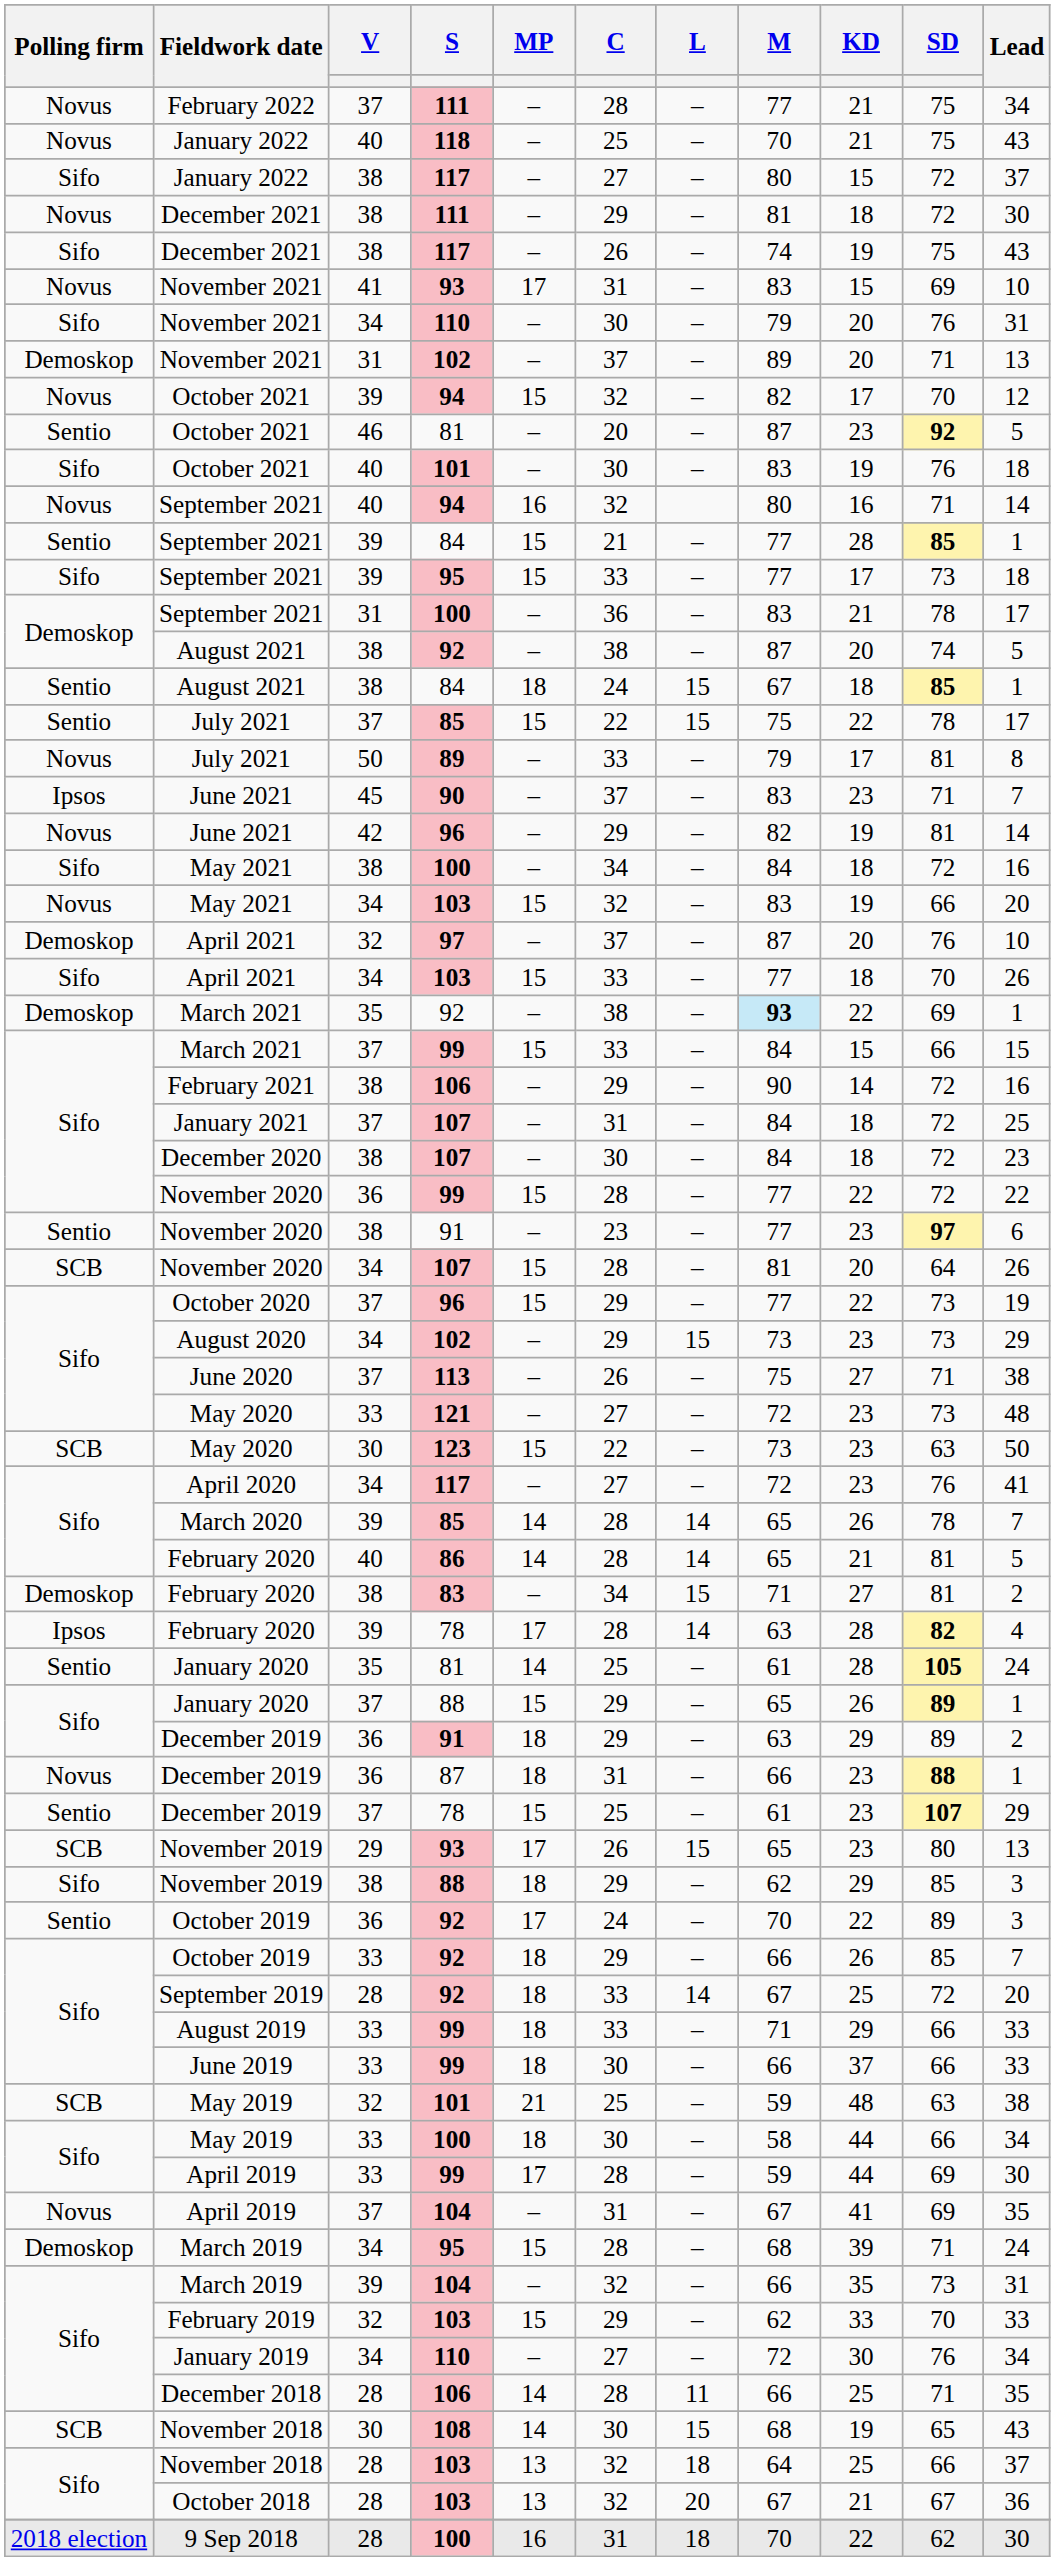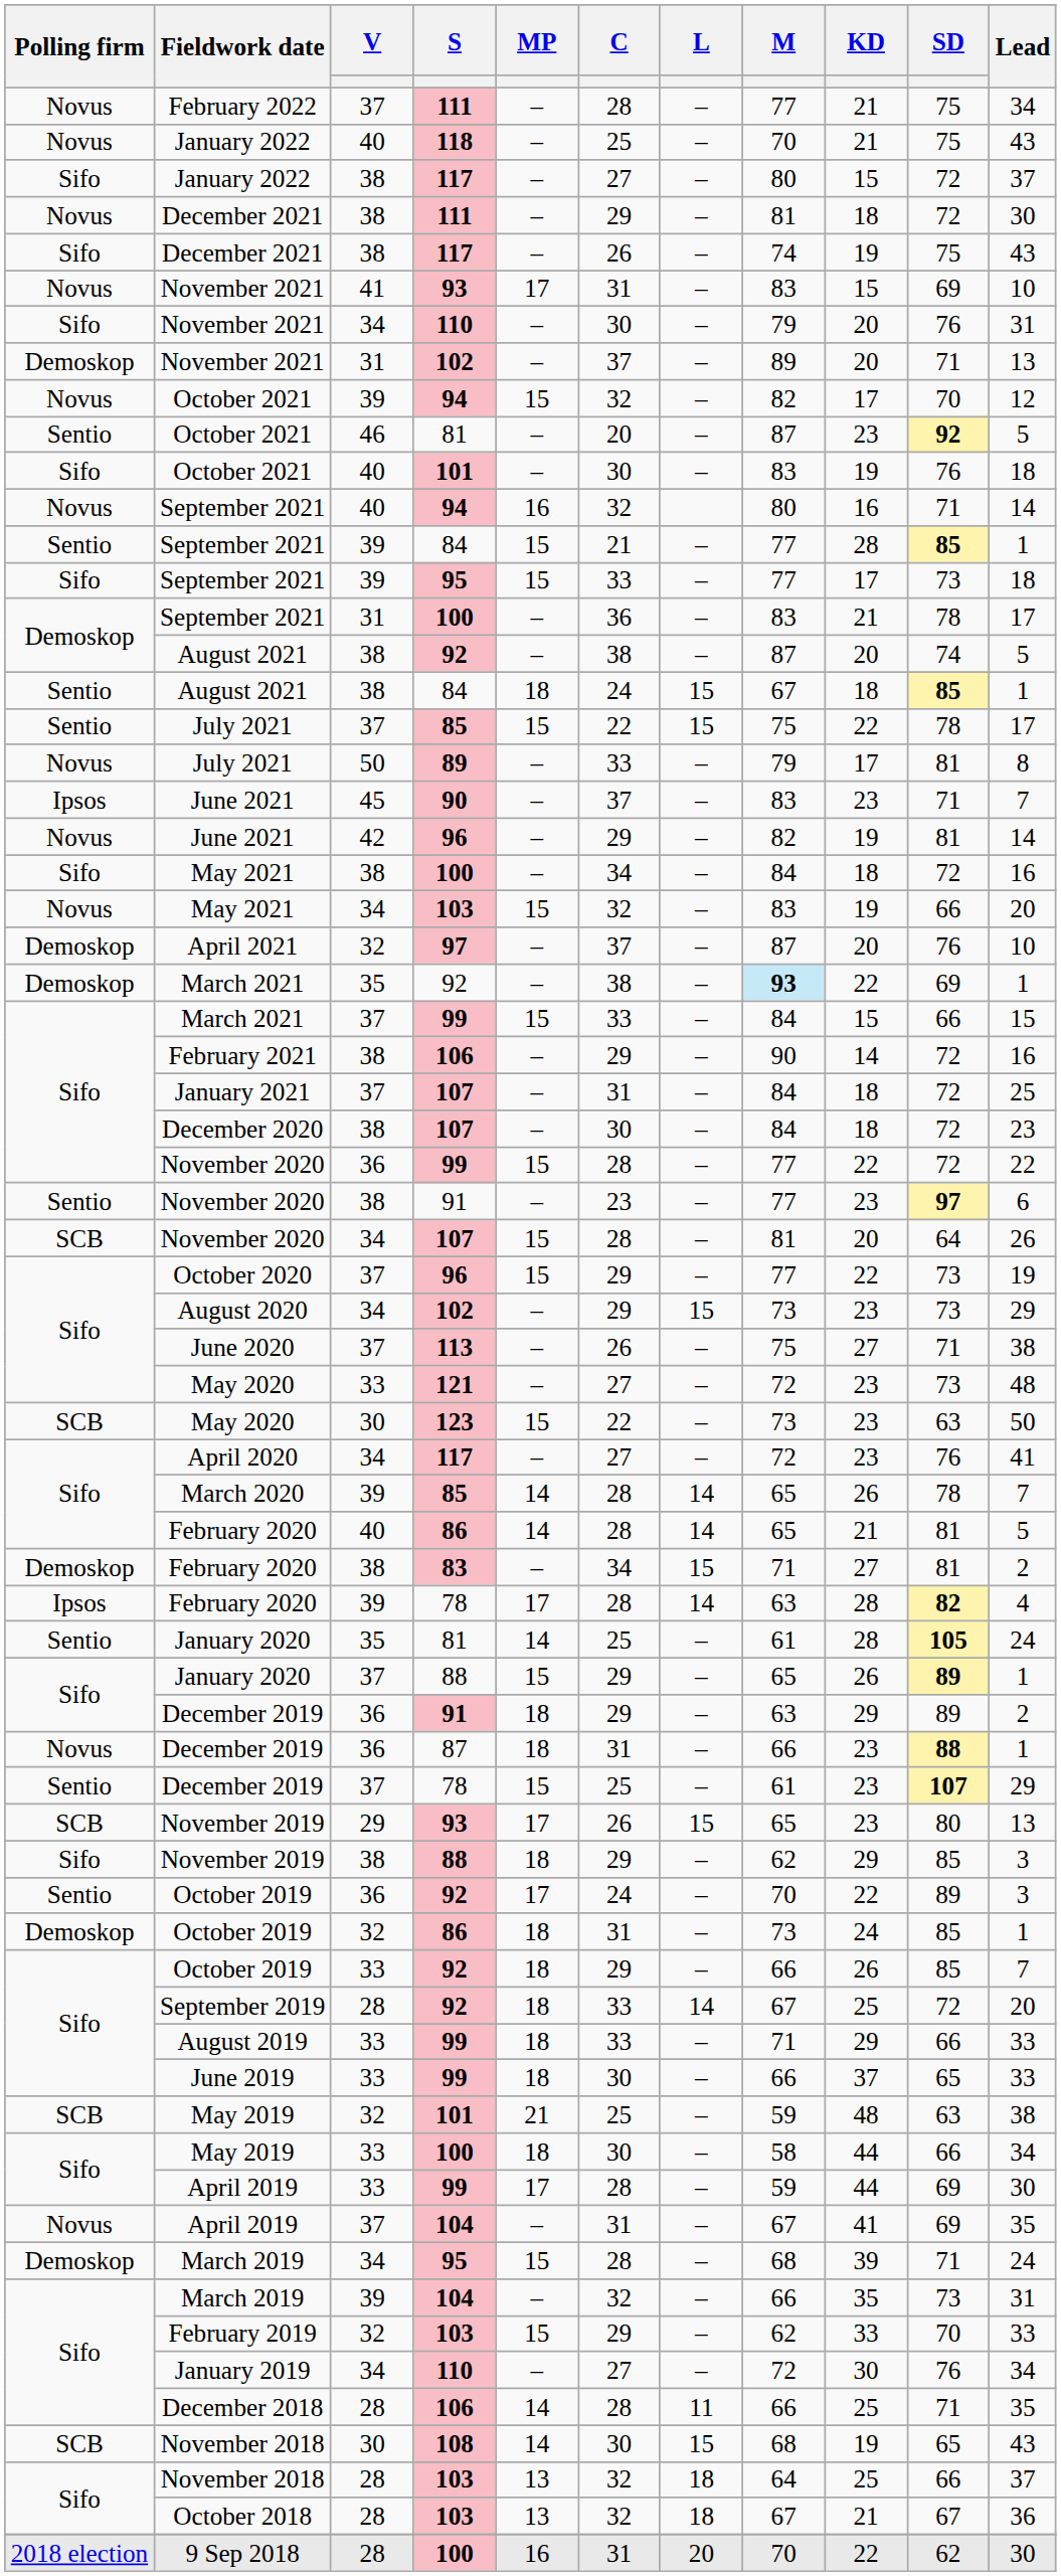- row: Sifo | April 2021 | 34 | 103 | 15 | 33 | – | 77 | 18 | 70 | 26
+ row: Demoskop | October 2019 | 32 | 86 | 18 | 31 | – | 73 | 24 | 85 | 1
June 2019 | SD: 66 -> 65
October 2018 | L: 20 -> 18
9 Sep 2018 | L: 18 -> 20
